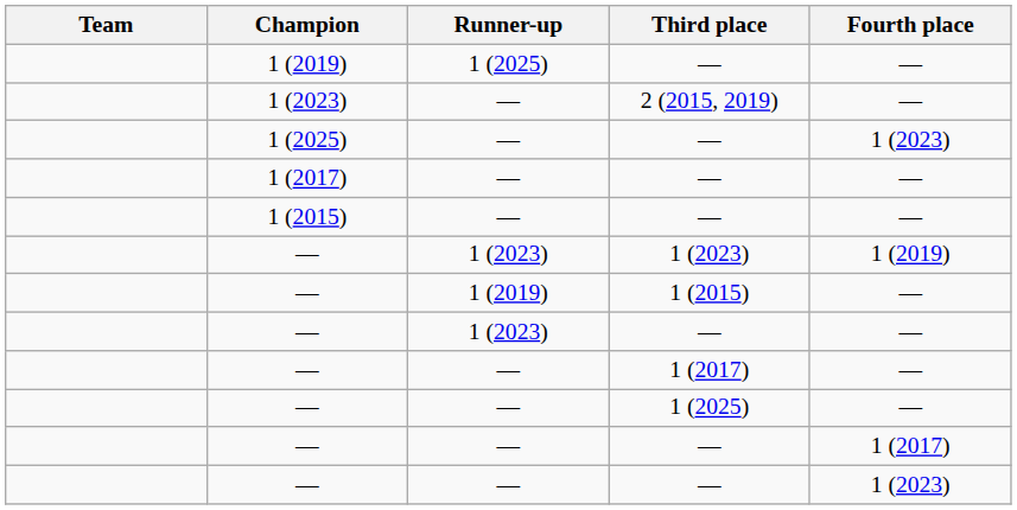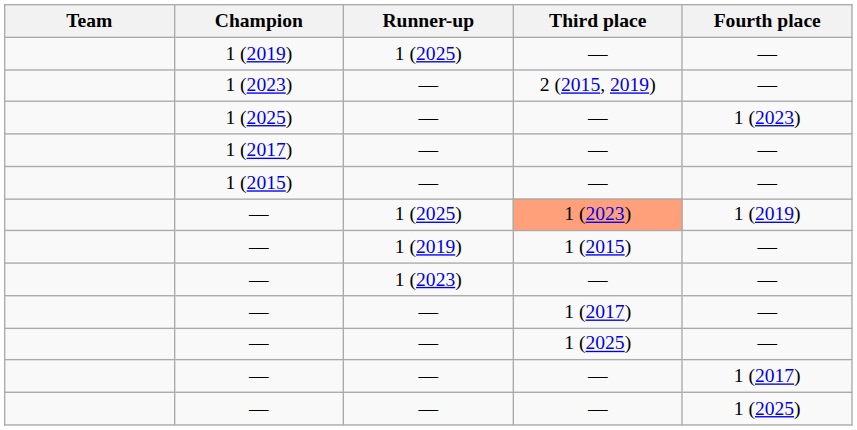row 7 | Runner-up: 1 (2023) -> 1 (2025)
row 7 | Third place: no background -> lightsalmon background
row 13 | Fourth place: 1 (2023) -> 1 (2025)
